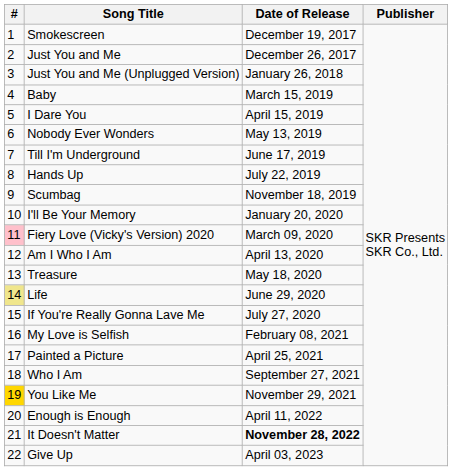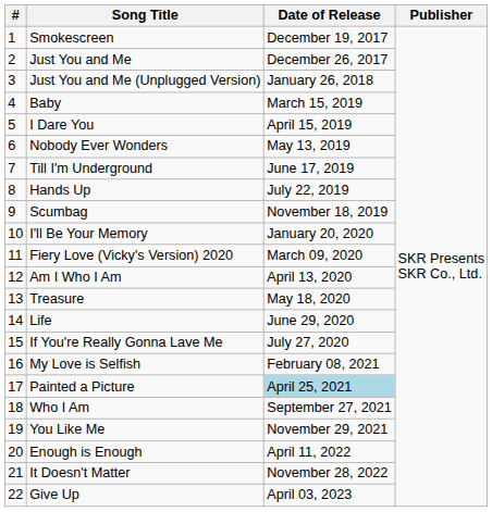Fiery Love (Vicky's Version) 2020 | #: pink background -> no background
Life | #: khaki background -> no background
Painted a Picture | Date of Release: no background -> lightblue background
You Like Me | #: gold background -> no background
It Doesn't Matter | Date of Release: bold -> normal
